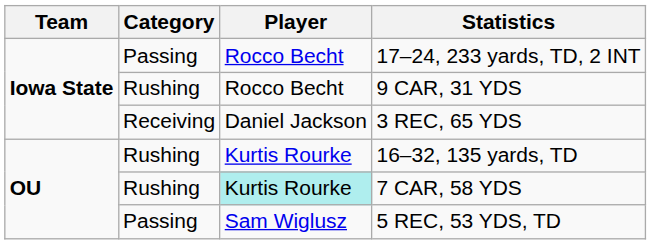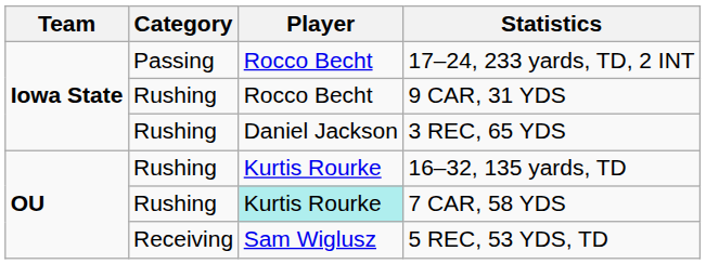3 REC, 65 YDS | Category: Receiving -> Rushing
5 REC, 53 YDS, TD | Category: Passing -> Receiving
